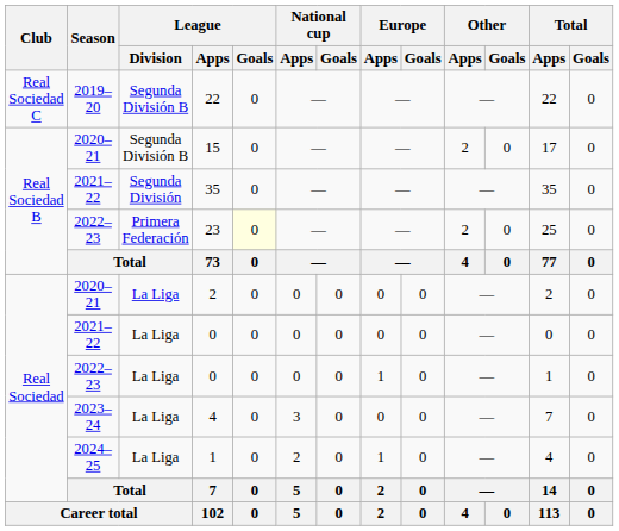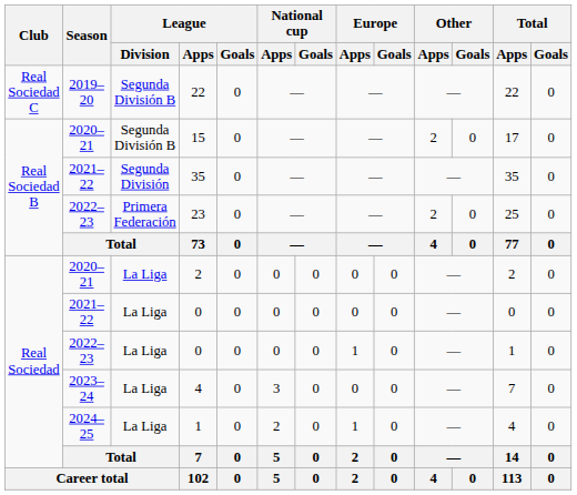23 | League / Goals: lightyellow background -> no background
